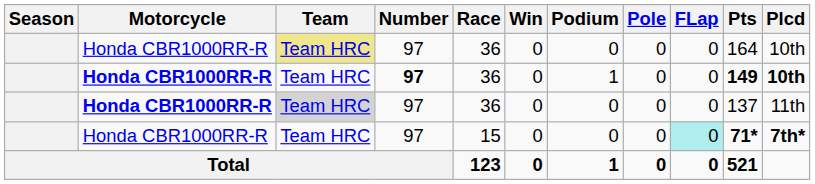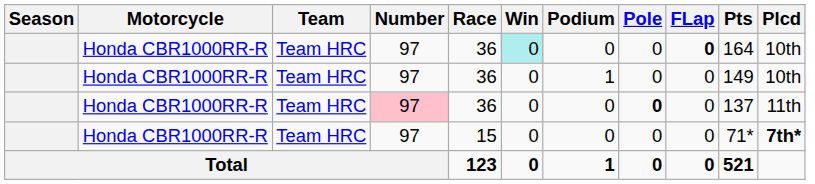row 2 | Team: khaki background -> no background
row 2 | Win: no background -> paleturquoise background
row 2 | FLap: normal -> bold
row 3 | Motorcycle: bold -> normal
row 3 | Number: bold -> normal
row 3 | Pts: bold -> normal
row 3 | Plcd: bold -> normal
row 4 | Motorcycle: bold -> normal
row 4 | Team: lightgrey background -> no background
row 4 | Number: no background -> pink background
row 4 | Pole: normal -> bold
row 5 | FLap: paleturquoise background -> no background
row 5 | Pts: bold -> normal
